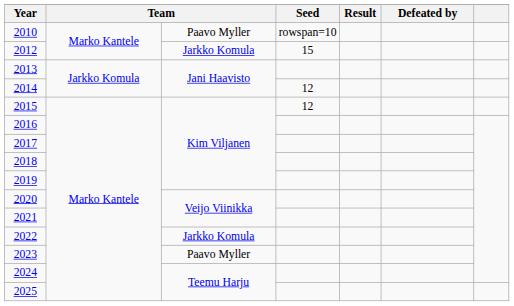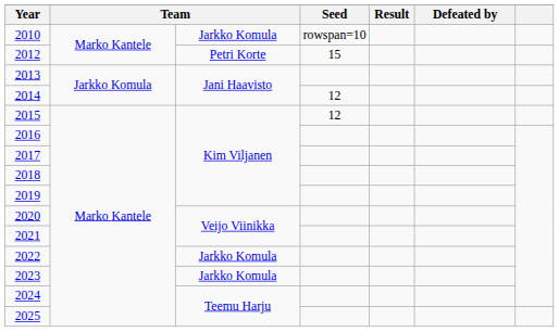2010 | column 3: Paavo Myller -> Jarkko Komula
2012 | column 3: Jarkko Komula -> Petri Korte
2023 | column 3: Paavo Myller -> Jarkko Komula
